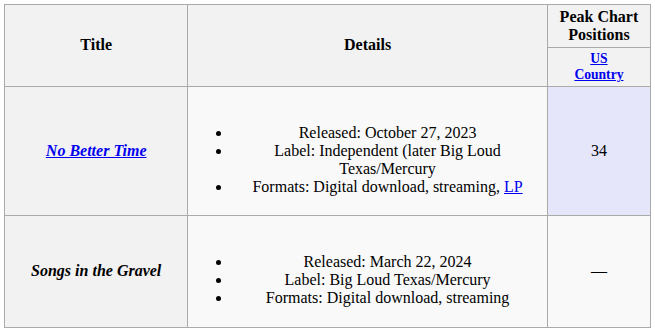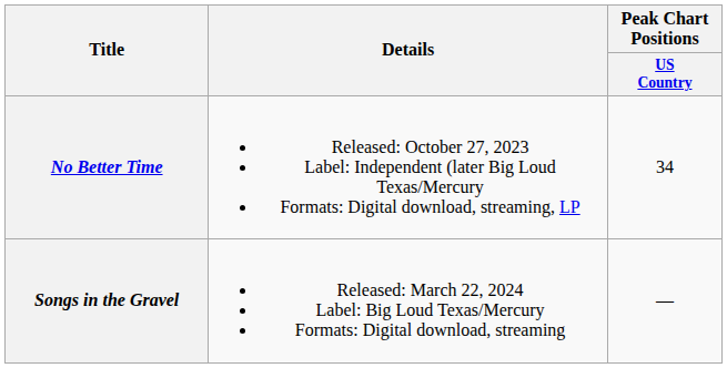No Better Time | Peak Chart Positions / US Country: lavender background -> no background
